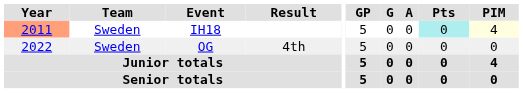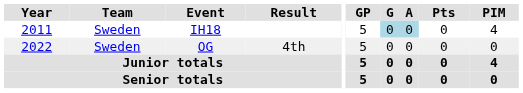IH18 | Year: lightsalmon background -> no background
IH18 | G: no background -> lightblue background
IH18 | A: no background -> lightblue background
IH18 | Pts: paleturquoise background -> no background
IH18 | PIM: lightyellow background -> no background
